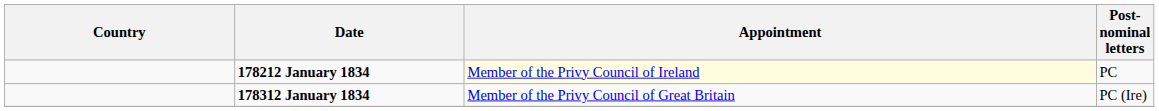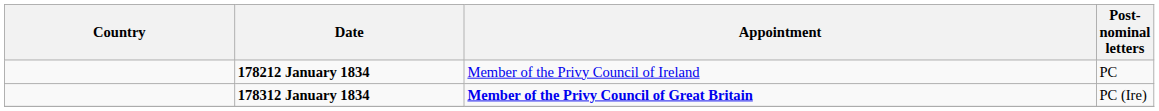178212 January 1834 | Appointment: lightyellow background -> no background
178312 January 1834 | Appointment: normal -> bold
